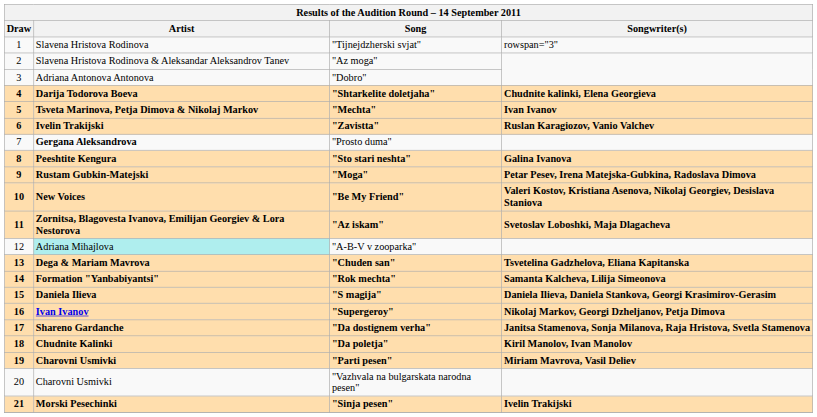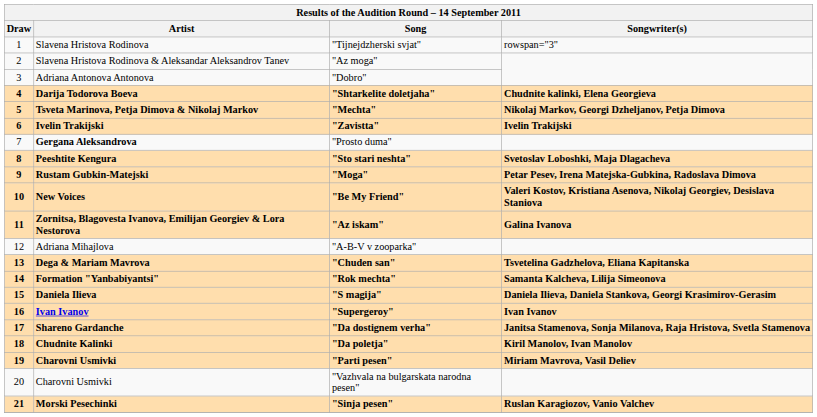"Mechta" | Songwriter(s): Ivan Ivanov -> Nikolaj Markov, Georgi Dzheljanov, Petja Dimova
"Zavistta" | Songwriter(s): Ruslan Karagiozov, Vanio Valchev -> Ivelin Trakijski
"Sto stari neshta" | Songwriter(s): Galina Ivanova -> Svetoslav Loboshki, Maja Dlagacheva
"Az iskam" | Songwriter(s): Svetoslav Loboshki, Maja Dlagacheva -> Galina Ivanova
"A-B-V v zooparka" | Artist: paleturquoise background -> no background
"Supergeroy" | Songwriter(s): Nikolaj Markov, Georgi Dzheljanov, Petja Dimova -> Ivan Ivanov
"Sinja pesen" | Songwriter(s): Ivelin Trakijski -> Ruslan Karagiozov, Vanio Valchev
